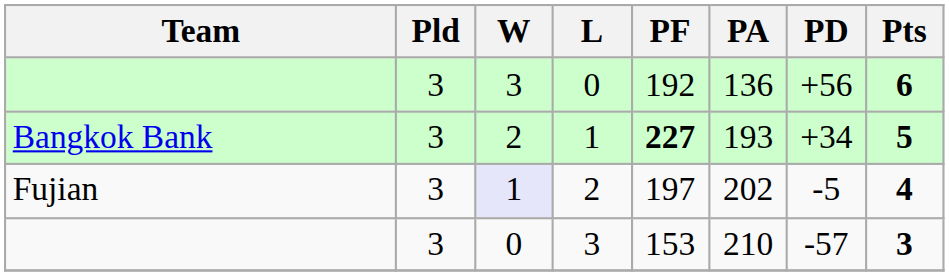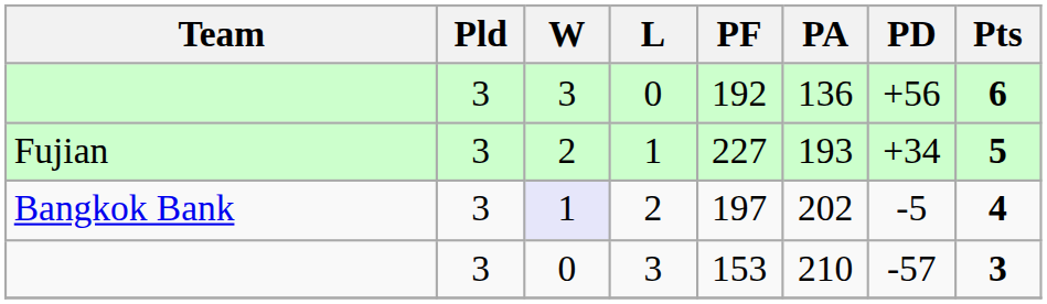row 3 | Team: Bangkok Bank -> Fujian
row 3 | PF: bold -> normal
row 4 | Team: Fujian -> Bangkok Bank
